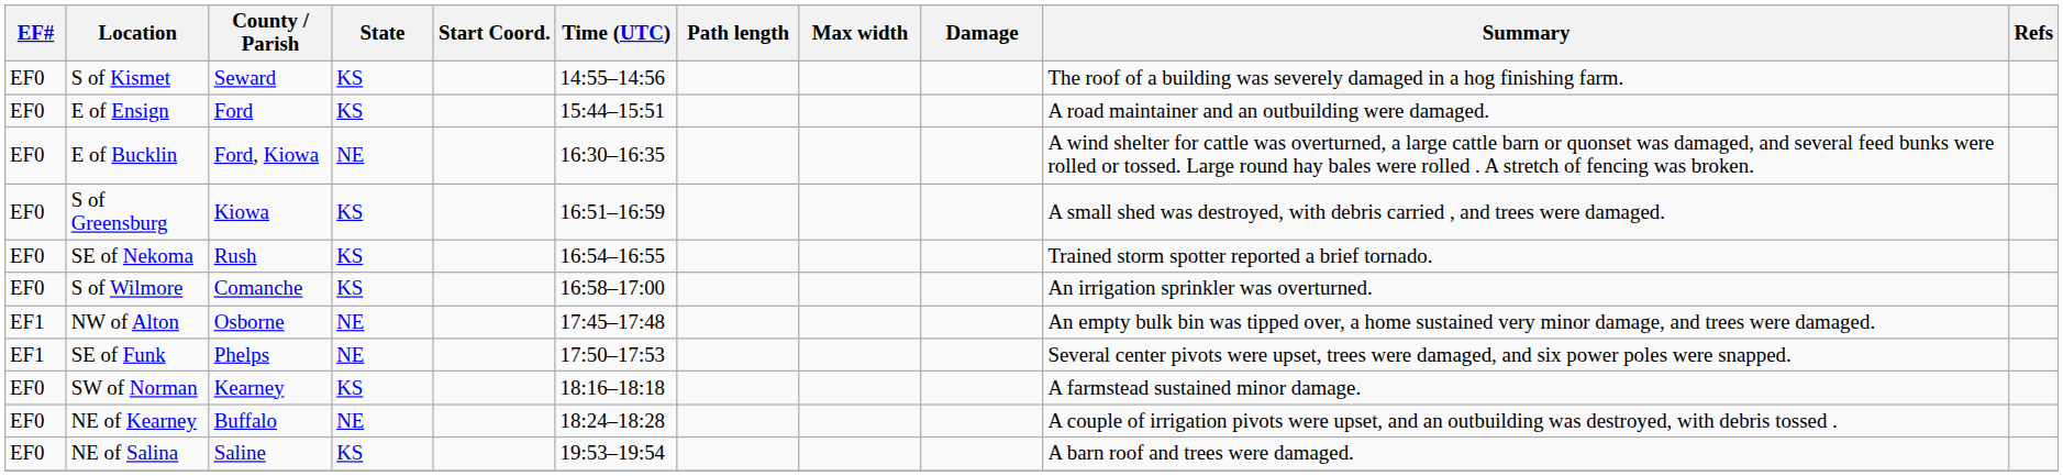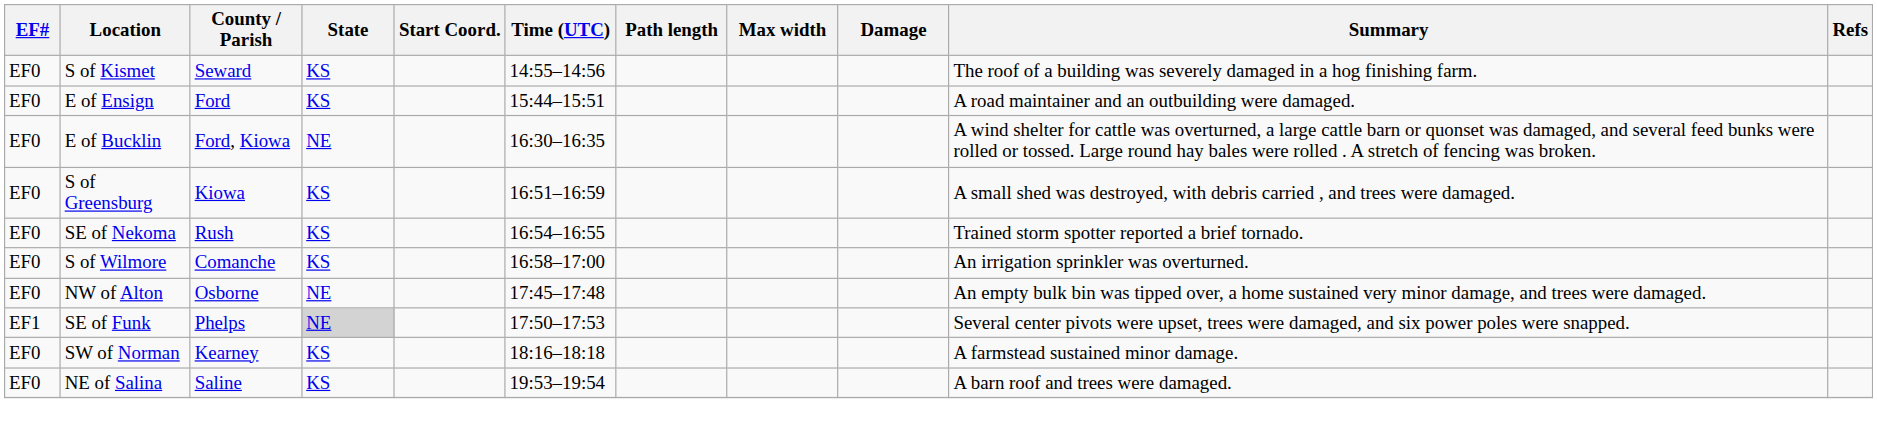NW of Alton | EF#: EF1 -> EF0
SE of Funk | State: no background -> lightgrey background
- row: EF0 | NE of Kearney | Buffalo | NE | 18:24–18:28 | A couple of irrigation pivots were upset, and an outbuilding was destroyed, with debris tossed .
